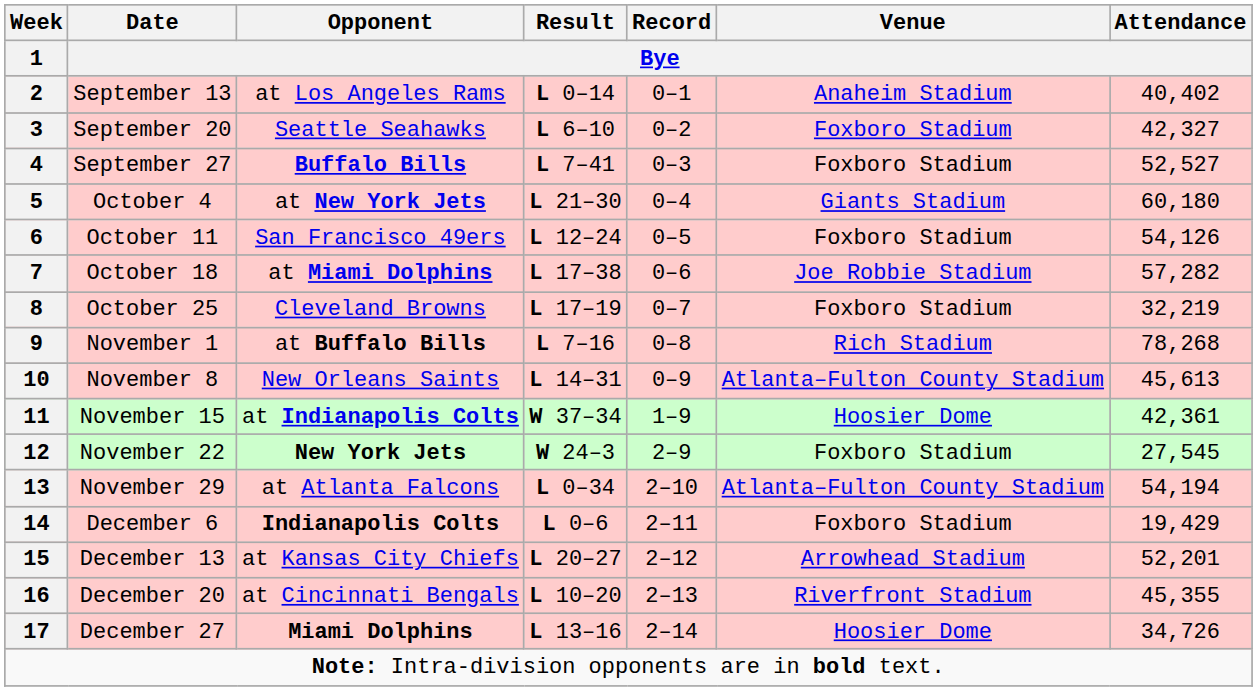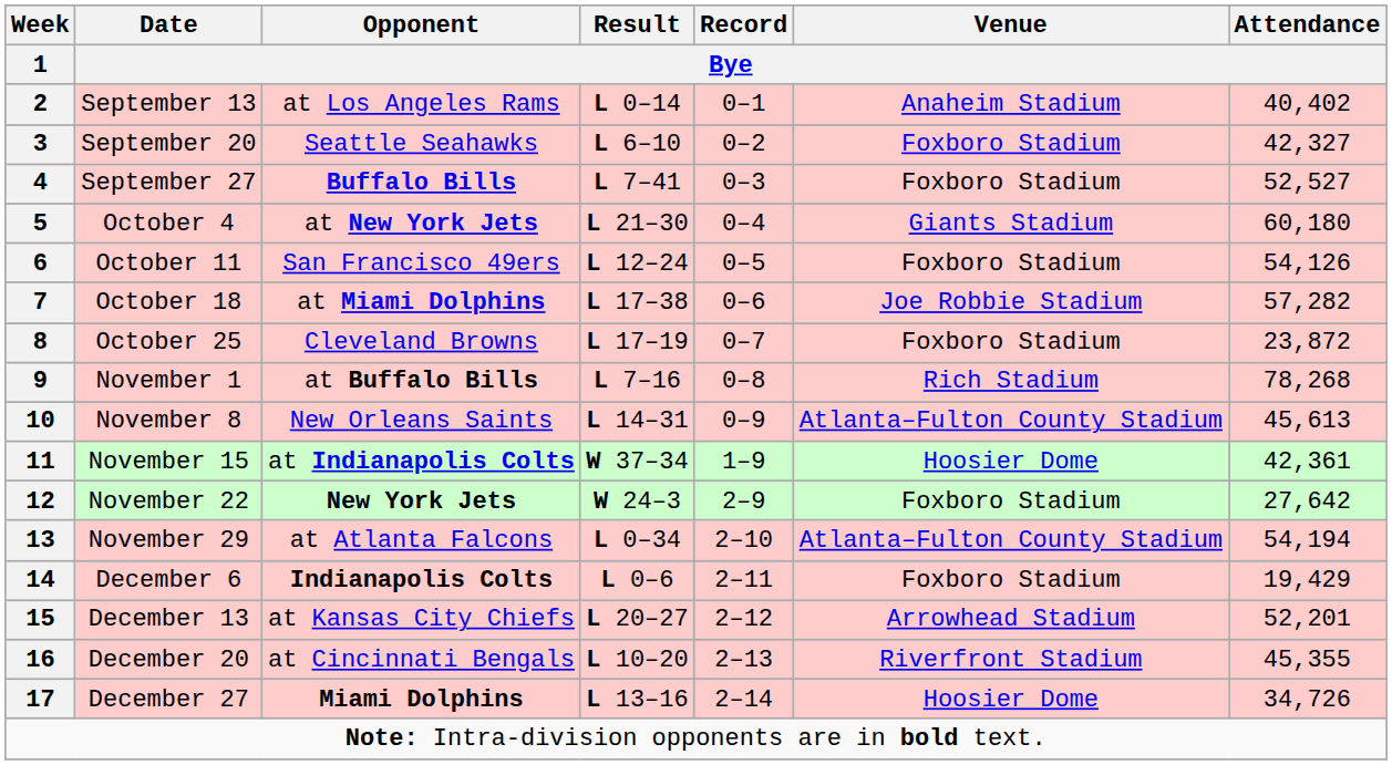8 | Attendance / Bye: 32,219 -> 23,872
12 | Attendance / Bye: 27,545 -> 27,642
